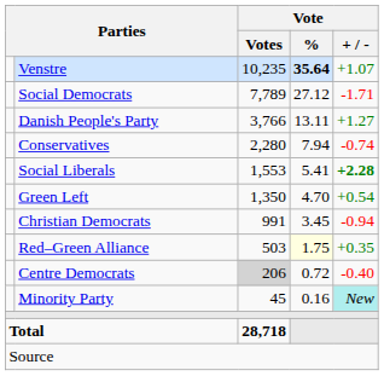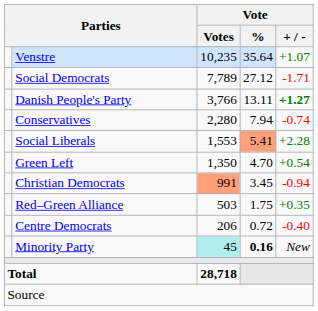Venstre | Vote / %: bold -> normal
Danish People's Party | Vote / + / -: normal -> bold
Social Liberals | Vote / %: no background -> lightsalmon background
Social Liberals | Vote / + / -: bold -> normal
Christian Democrats | Vote / Votes: no background -> lightsalmon background
Red–Green Alliance | Vote / %: lightyellow background -> no background
Centre Democrats | Vote / Votes: lightgrey background -> no background
Minority Party | Vote / Votes: no background -> paleturquoise background
Minority Party | Vote / %: normal -> bold
Minority Party | Vote / + / -: paleturquoise background -> no background
